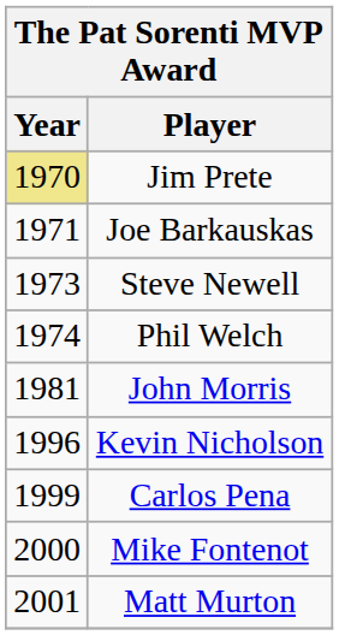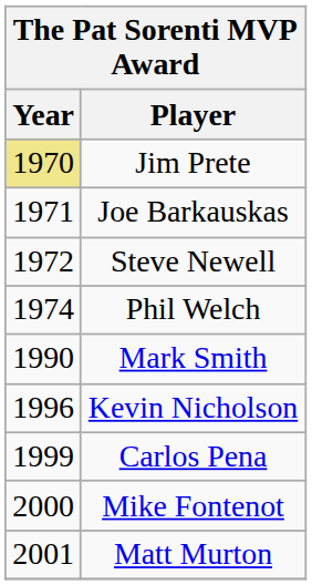Steve Newell | Year: 1973 -> 1972
- row: 1981 | John Morris
+ row: 1990 | Mark Smith
